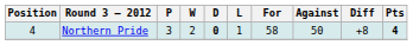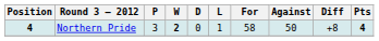Northern Pride | Position: normal -> bold
Northern Pride | W: normal -> bold
Northern Pride | D: bold -> normal
